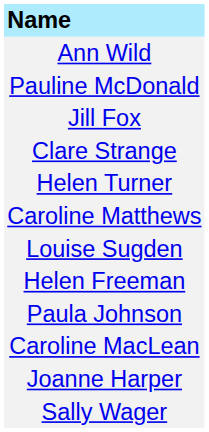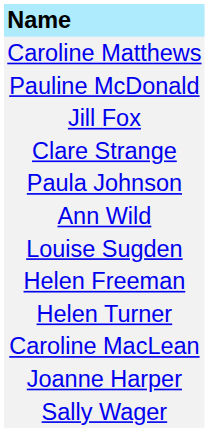row 2 | column 1: Ann Wild -> Caroline Matthews
row 6 | column 1: Helen Turner -> Paula Johnson
row 7 | column 1: Caroline Matthews -> Ann Wild
row 10 | column 1: Paula Johnson -> Helen Turner
